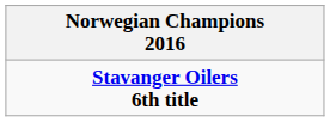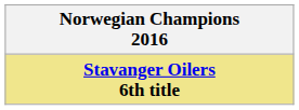row 2 | column 1: no background -> khaki background
